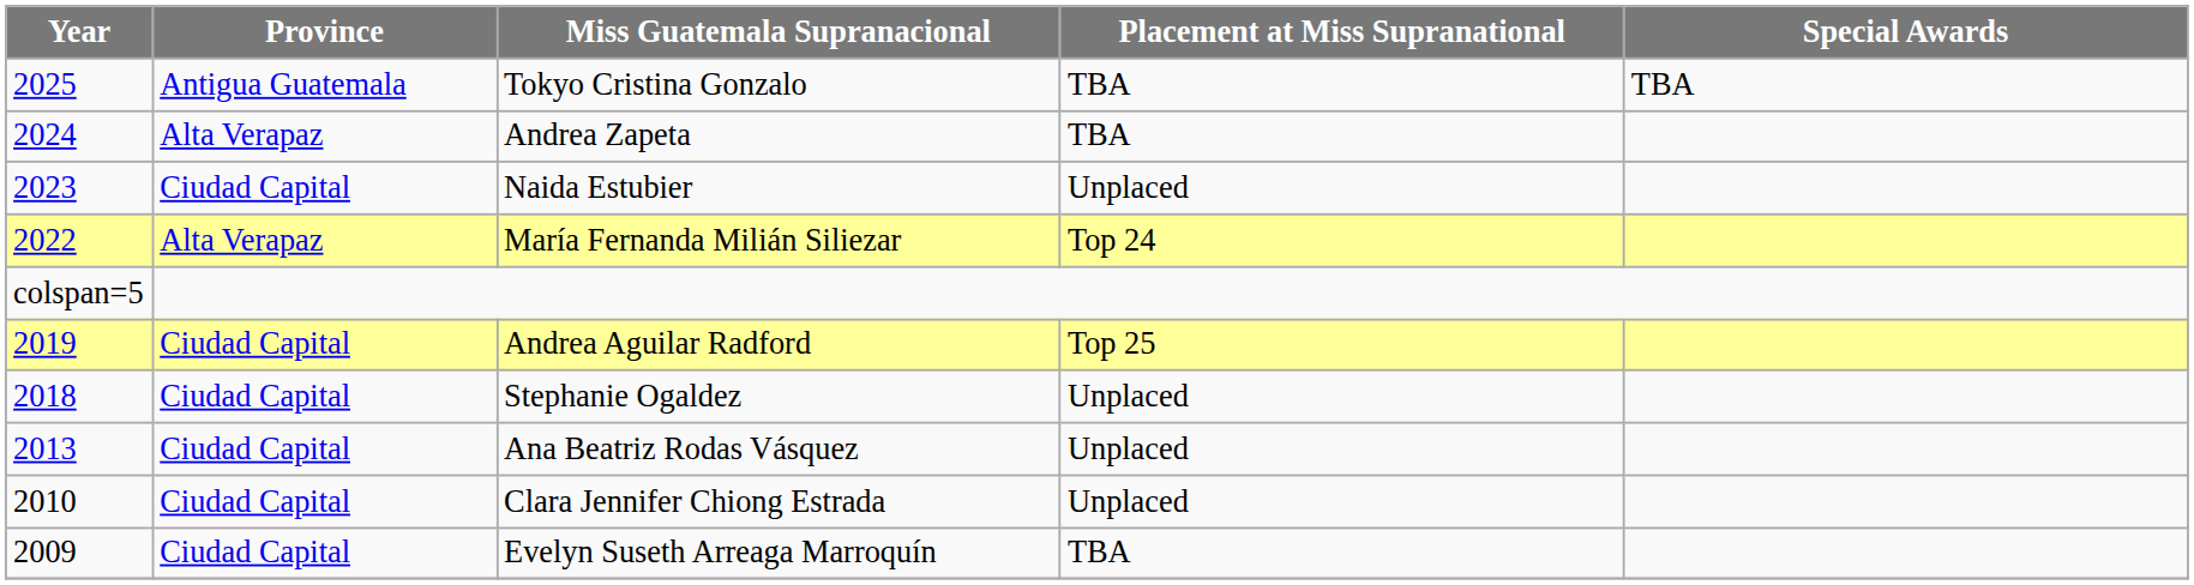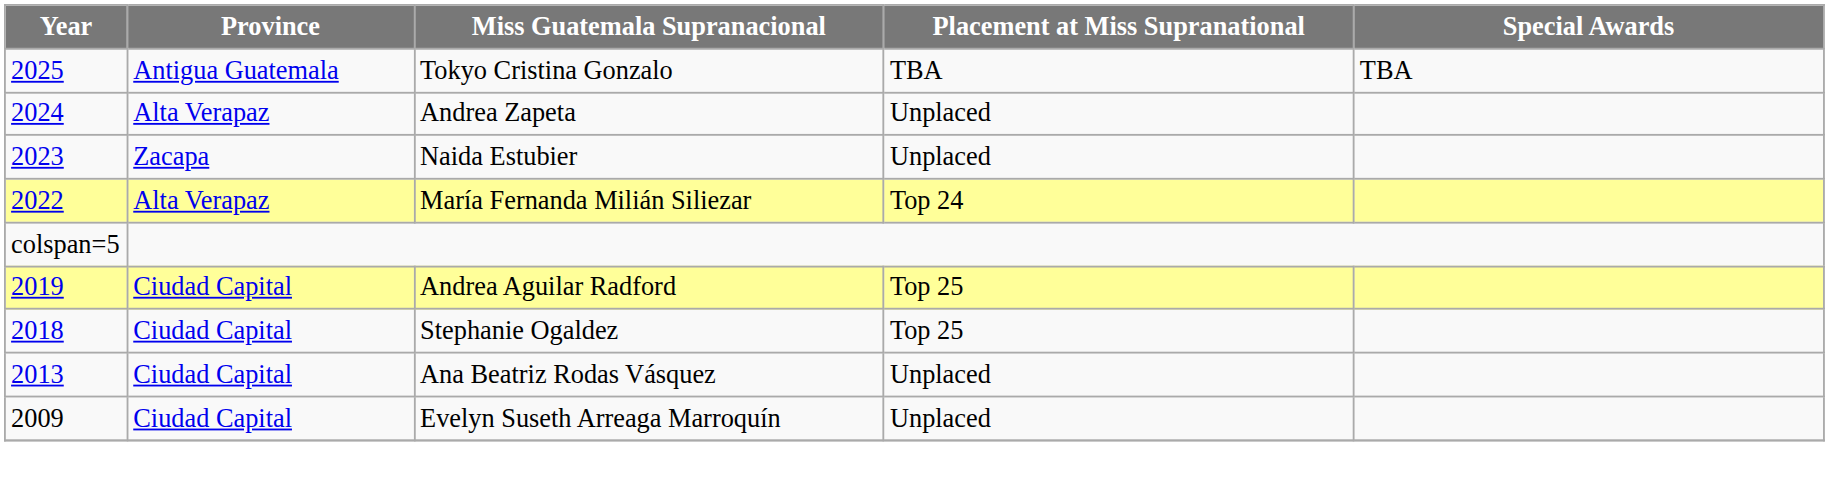Andrea Zapeta | Placement at Miss Supranational: TBA -> Unplaced
Naida Estubier | Province: Ciudad Capital -> Zacapa
Stephanie Ogaldez | Placement at Miss Supranational: Unplaced -> Top 25
- row: 2010 | Ciudad Capital | Clara Jennifer Chiong Estrada | Unplaced
Evelyn Suseth Arreaga Marroquín | Placement at Miss Supranational: TBA -> Unplaced
